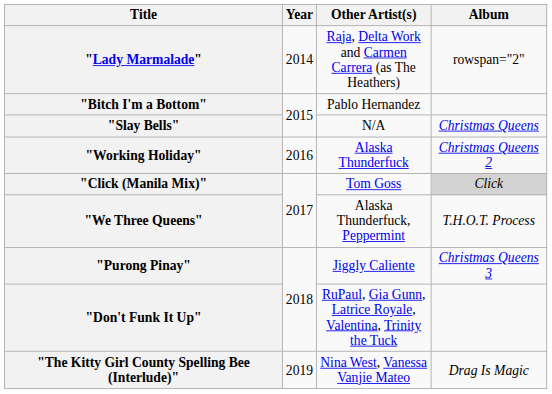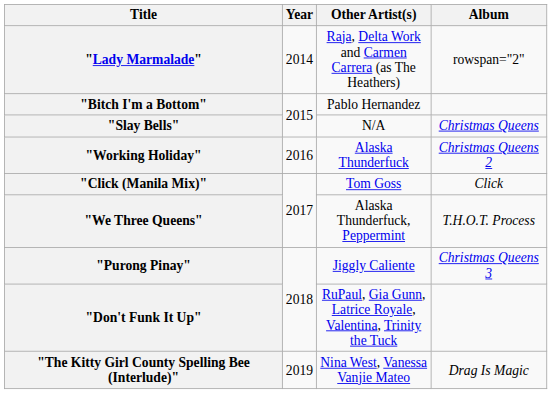"Click (Manila Mix)" | Album: lightgrey background -> no background
